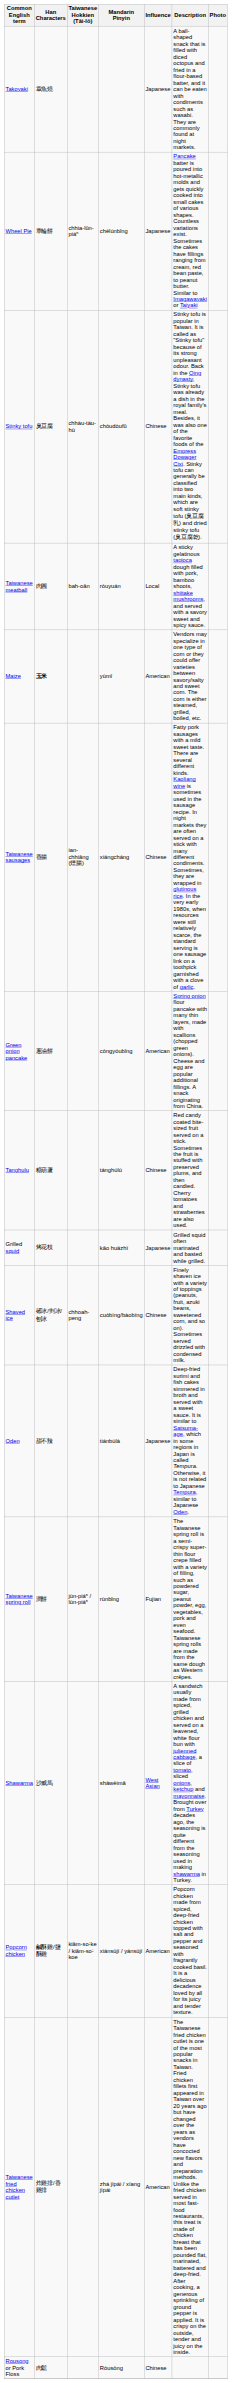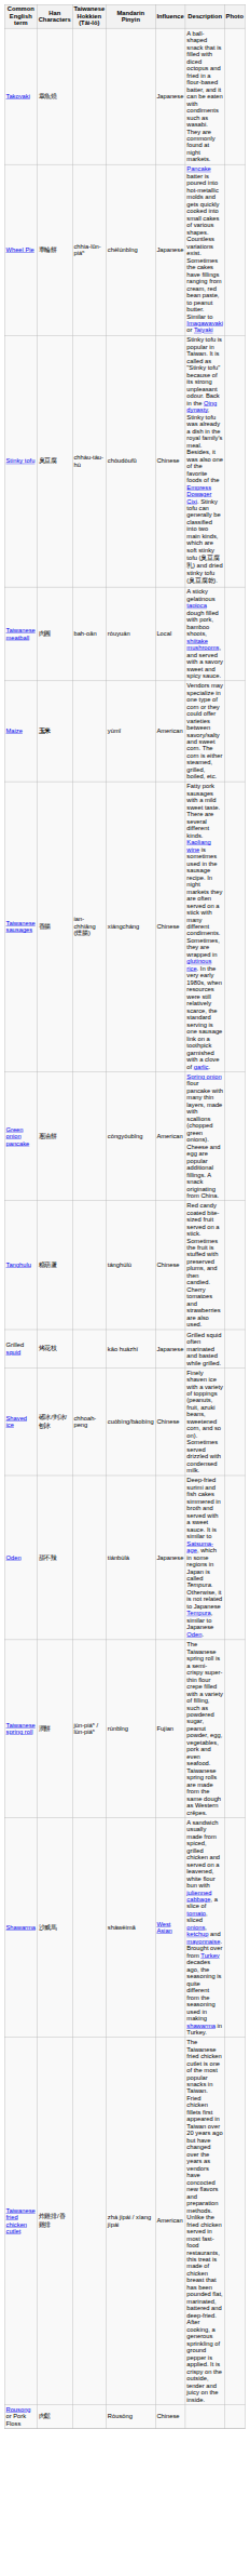- row: Popcorn chicken | 鹹酥雞/鹽酥雞 | kiâm-so͘-ke / kiâm-so͘-koe | xiánsūjī / yánsūjī | American | Popcorn chicken made from spiced, deep-fried chicken topped with salt and pepper and seasoned with fragrantly cooked basil. It is a delicious decadence loved by all for its juicy and tender texture.
